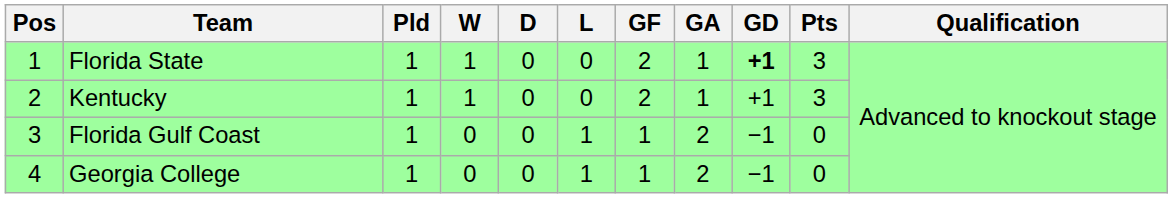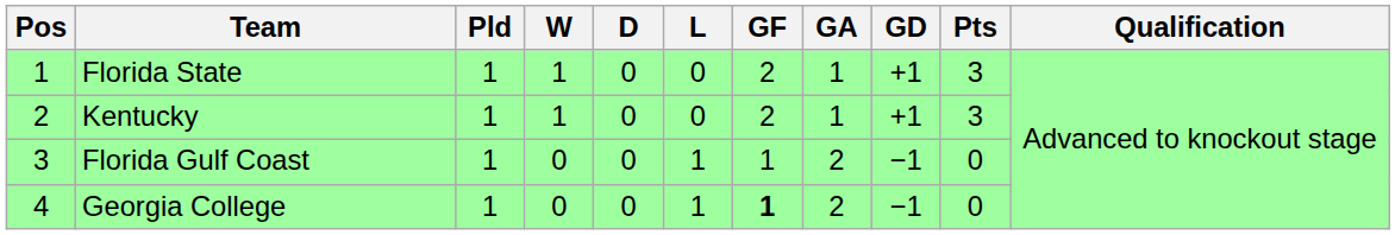Florida State | GD: bold -> normal
Georgia College | GF: normal -> bold
